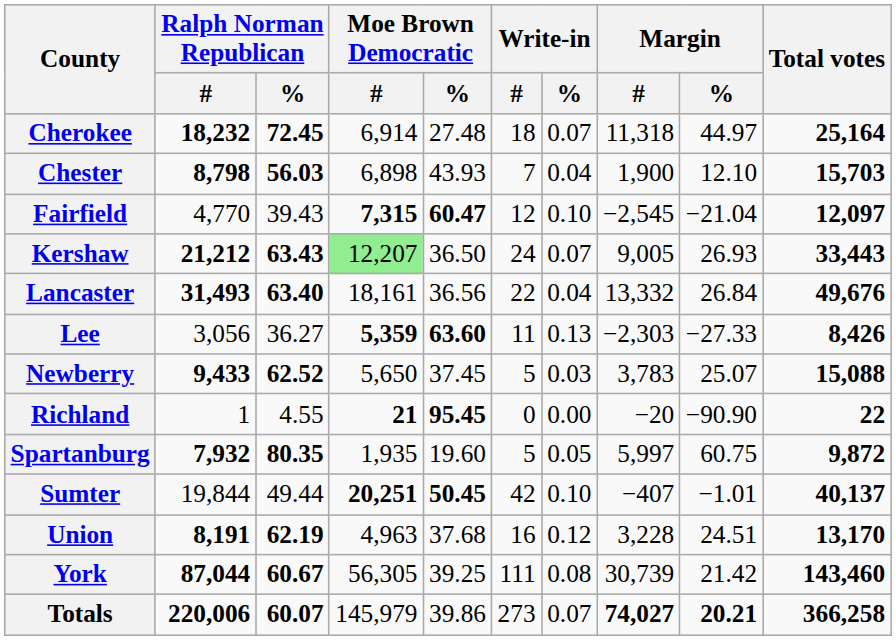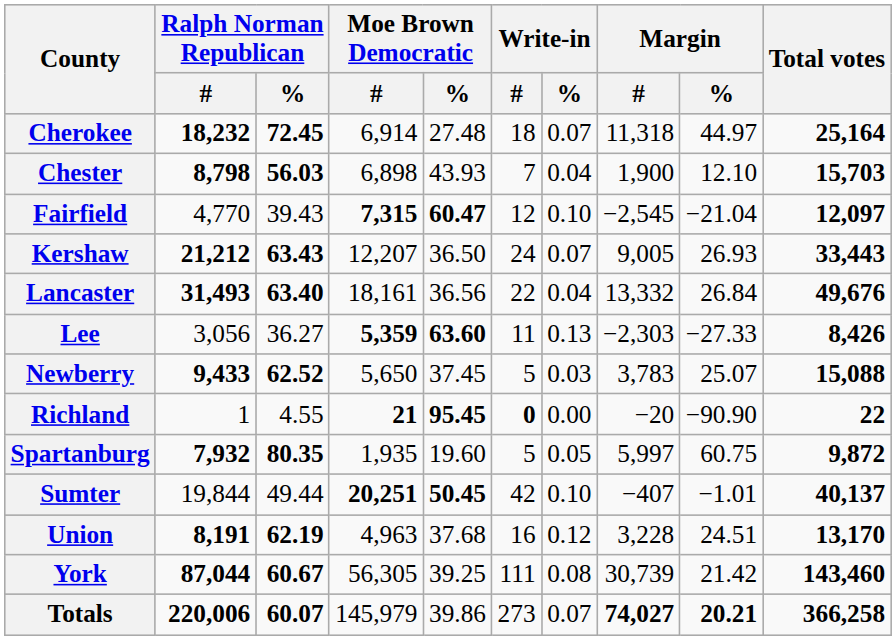Kershaw | Moe Brown Democratic / #: lightgreen background -> no background
Richland | Write-in / #: normal -> bold
